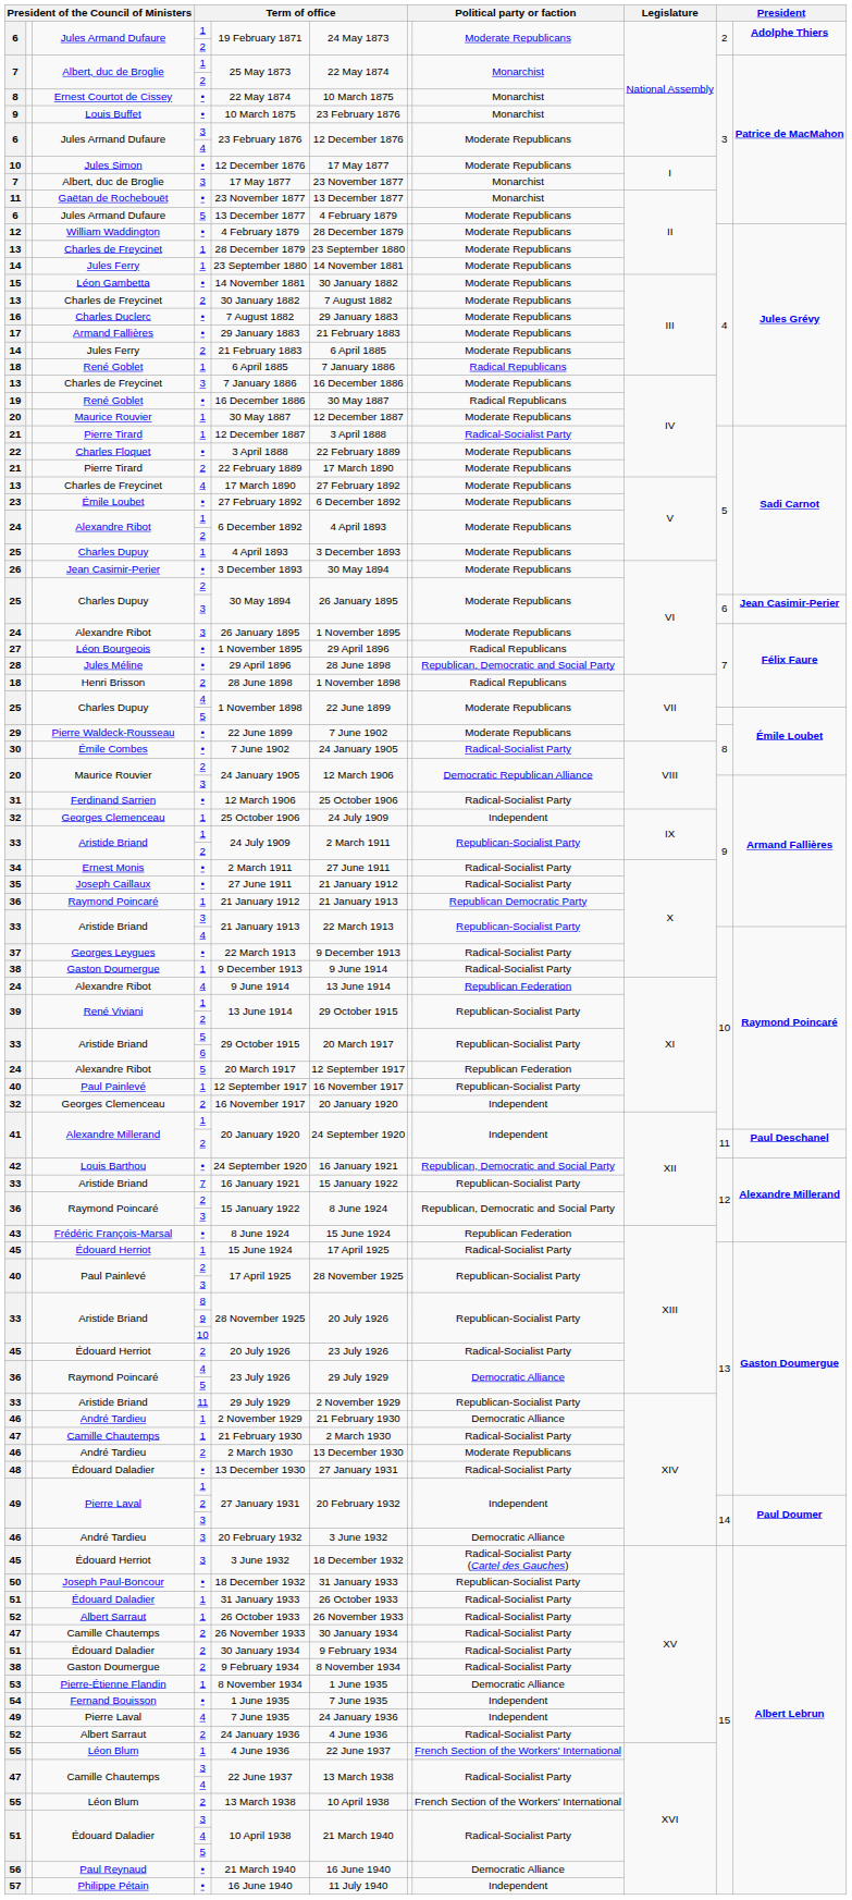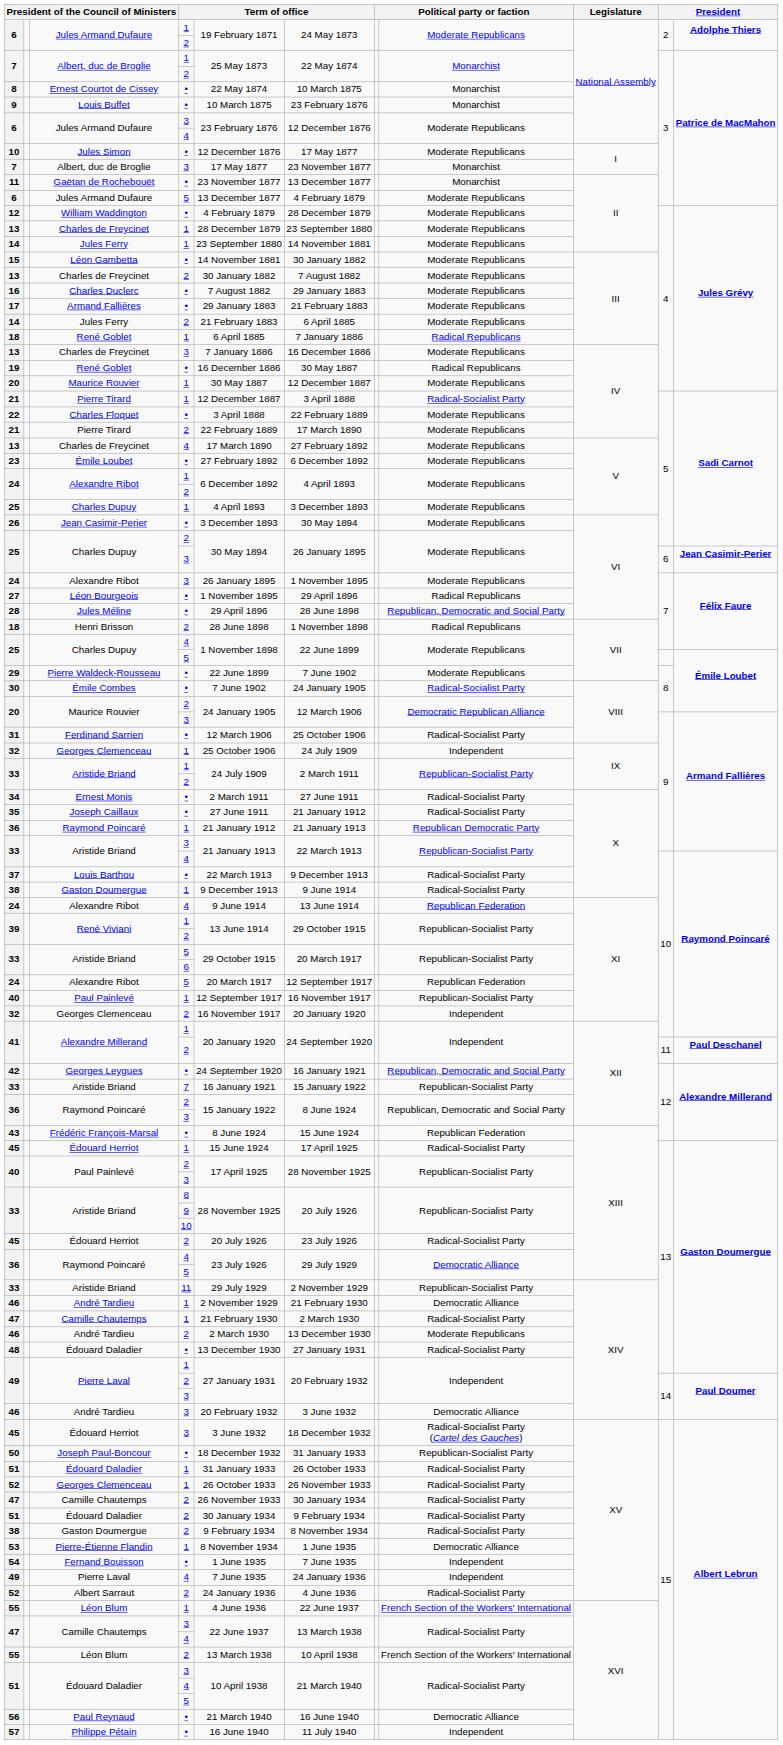37 | column 3: Georges Leygues -> Louis Barthou
42 | column 3: Louis Barthou -> Georges Leygues
52 / 1 | column 3: Albert Sarraut -> Georges Clemenceau
